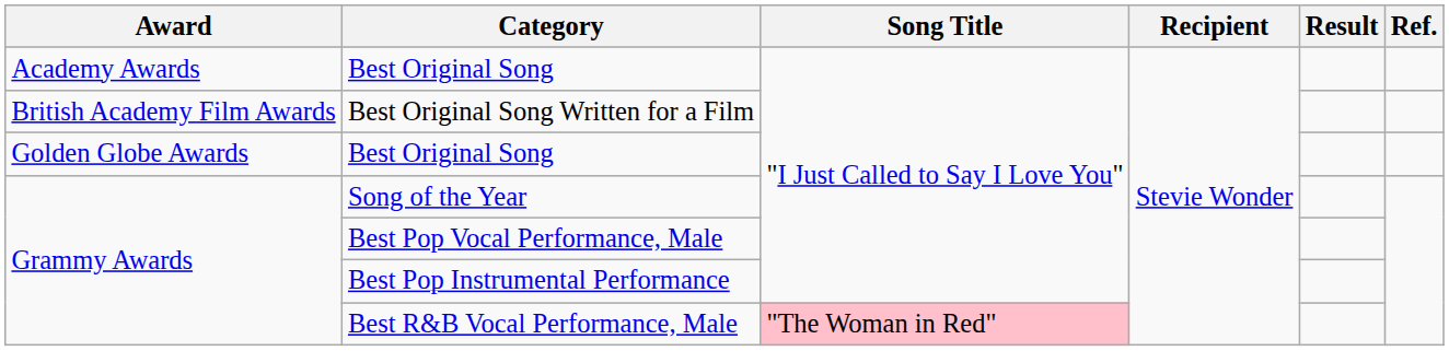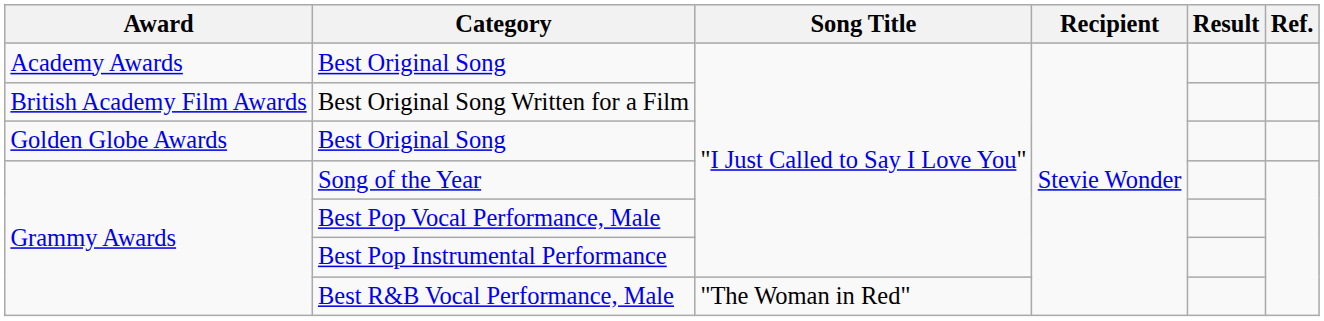Best R&B Vocal Performance, Male | Song Title: pink background -> no background
